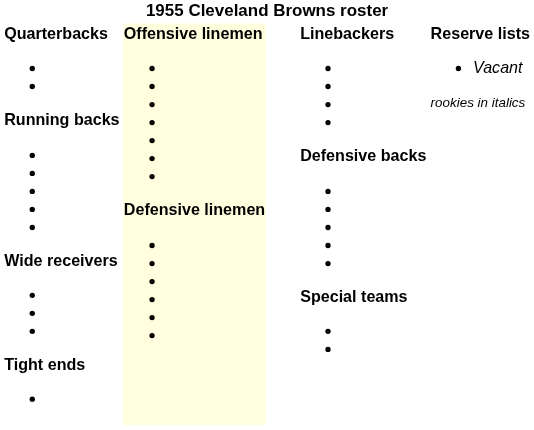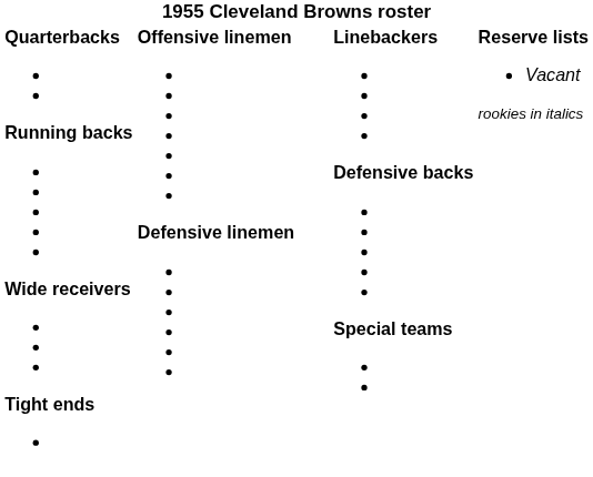Quarterbacks Running backs Wide receivers Tight ends | column 2: lightyellow background -> no background
